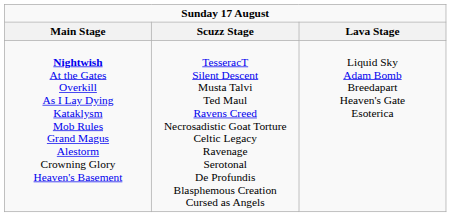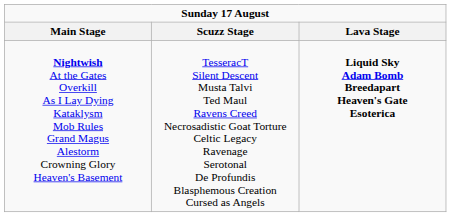row 3 | Lava Stage: normal -> bold
